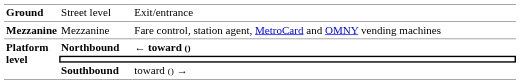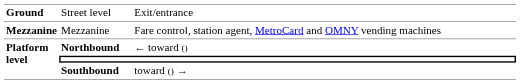Northbound | column 3: bold -> normal
